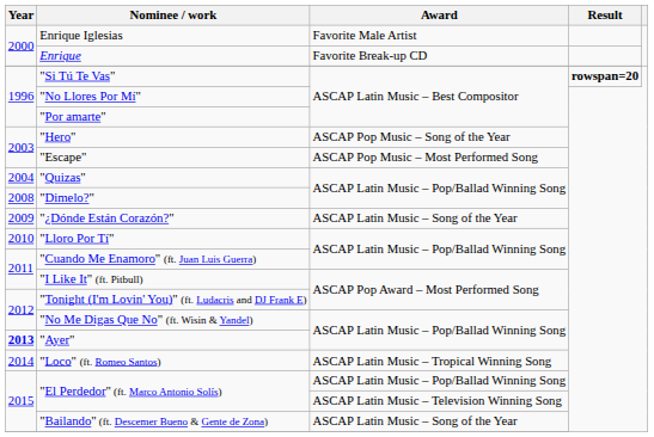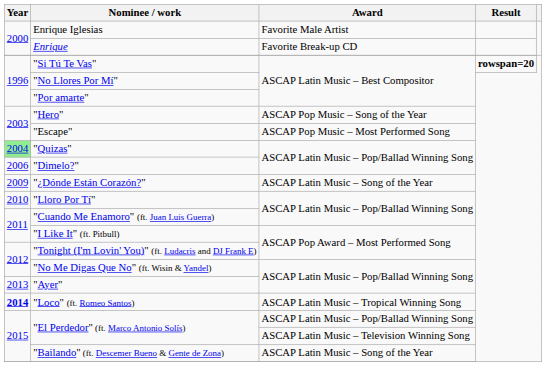"Quizas" | Year: no background -> lightgreen background
"Dimelo?" | Year: 2008 -> 2006
"Ayer" | Year: bold -> normal
"Loco" (ft. Romeo Santos) | Year: normal -> bold
